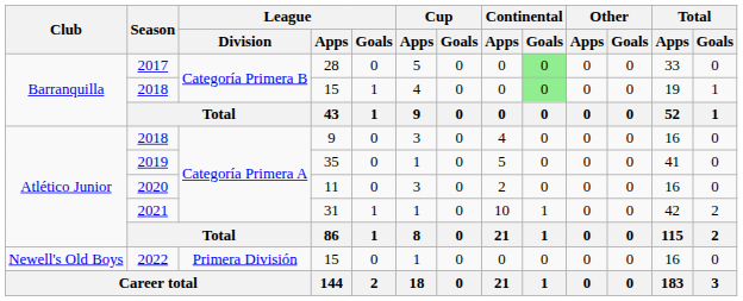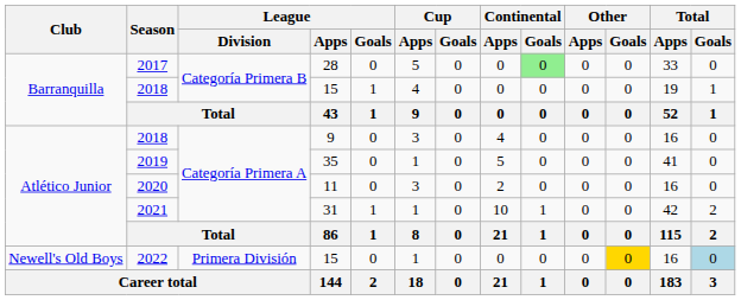2018 / 15 | Continental / Goals: lightgreen background -> no background
2022 | Other / Goals: no background -> gold background
2022 | Total / Goals: no background -> lightblue background
